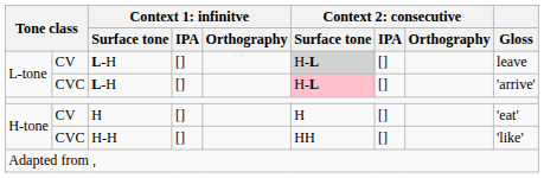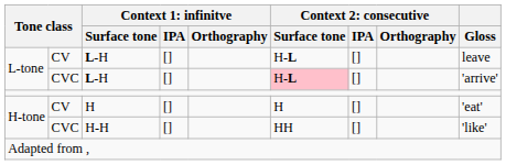CV / L-H | column 6: lightgrey background -> no background
